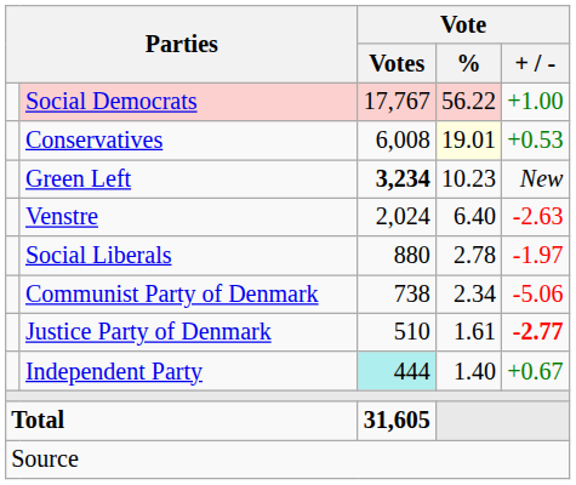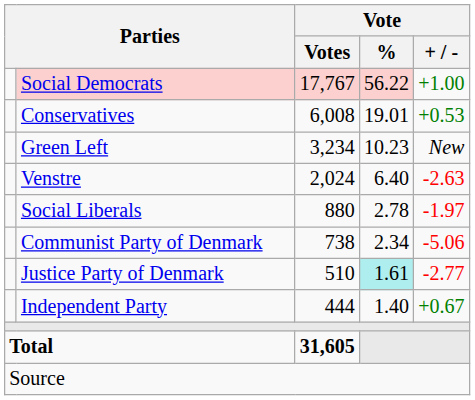Conservatives | Vote / %: lightyellow background -> no background
Green Left | Vote / Votes: bold -> normal
Justice Party of Denmark | Vote / %: no background -> paleturquoise background
Justice Party of Denmark | Vote / + / -: bold -> normal
Independent Party | Vote / Votes: paleturquoise background -> no background
